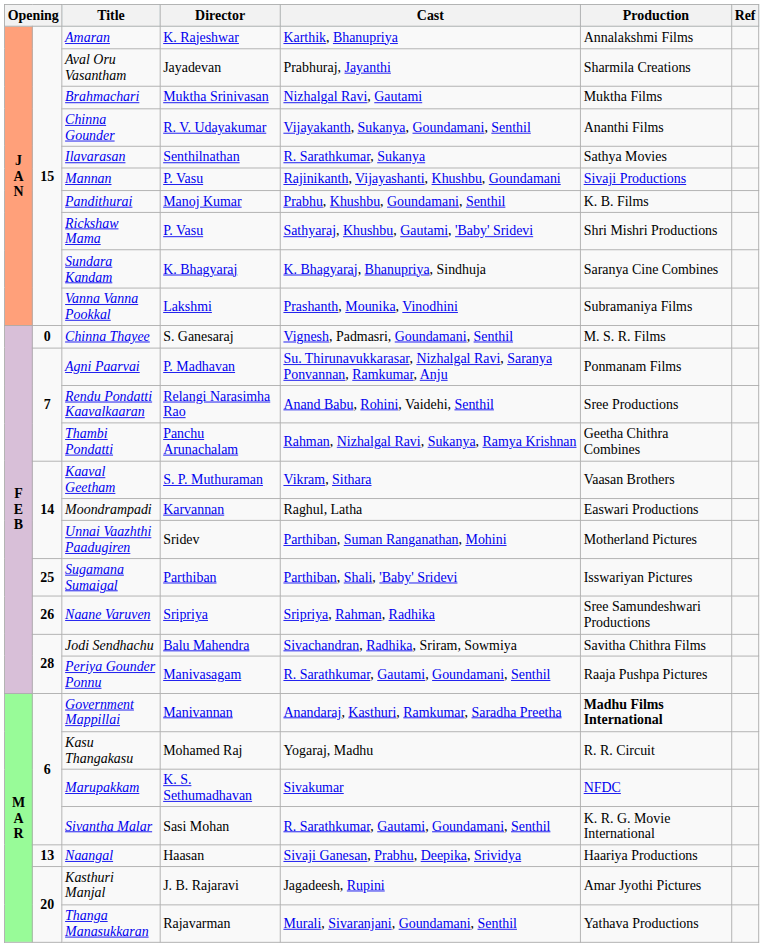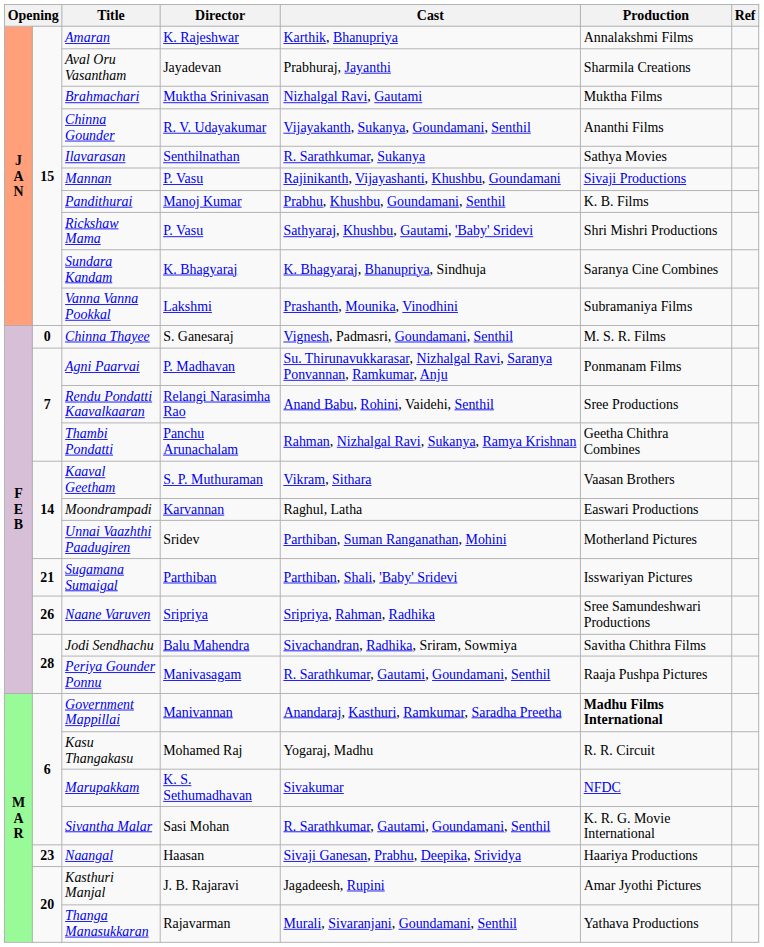Sugamana Sumaigal | column 2: 25 -> 21
Naangal | column 2: 13 -> 23
